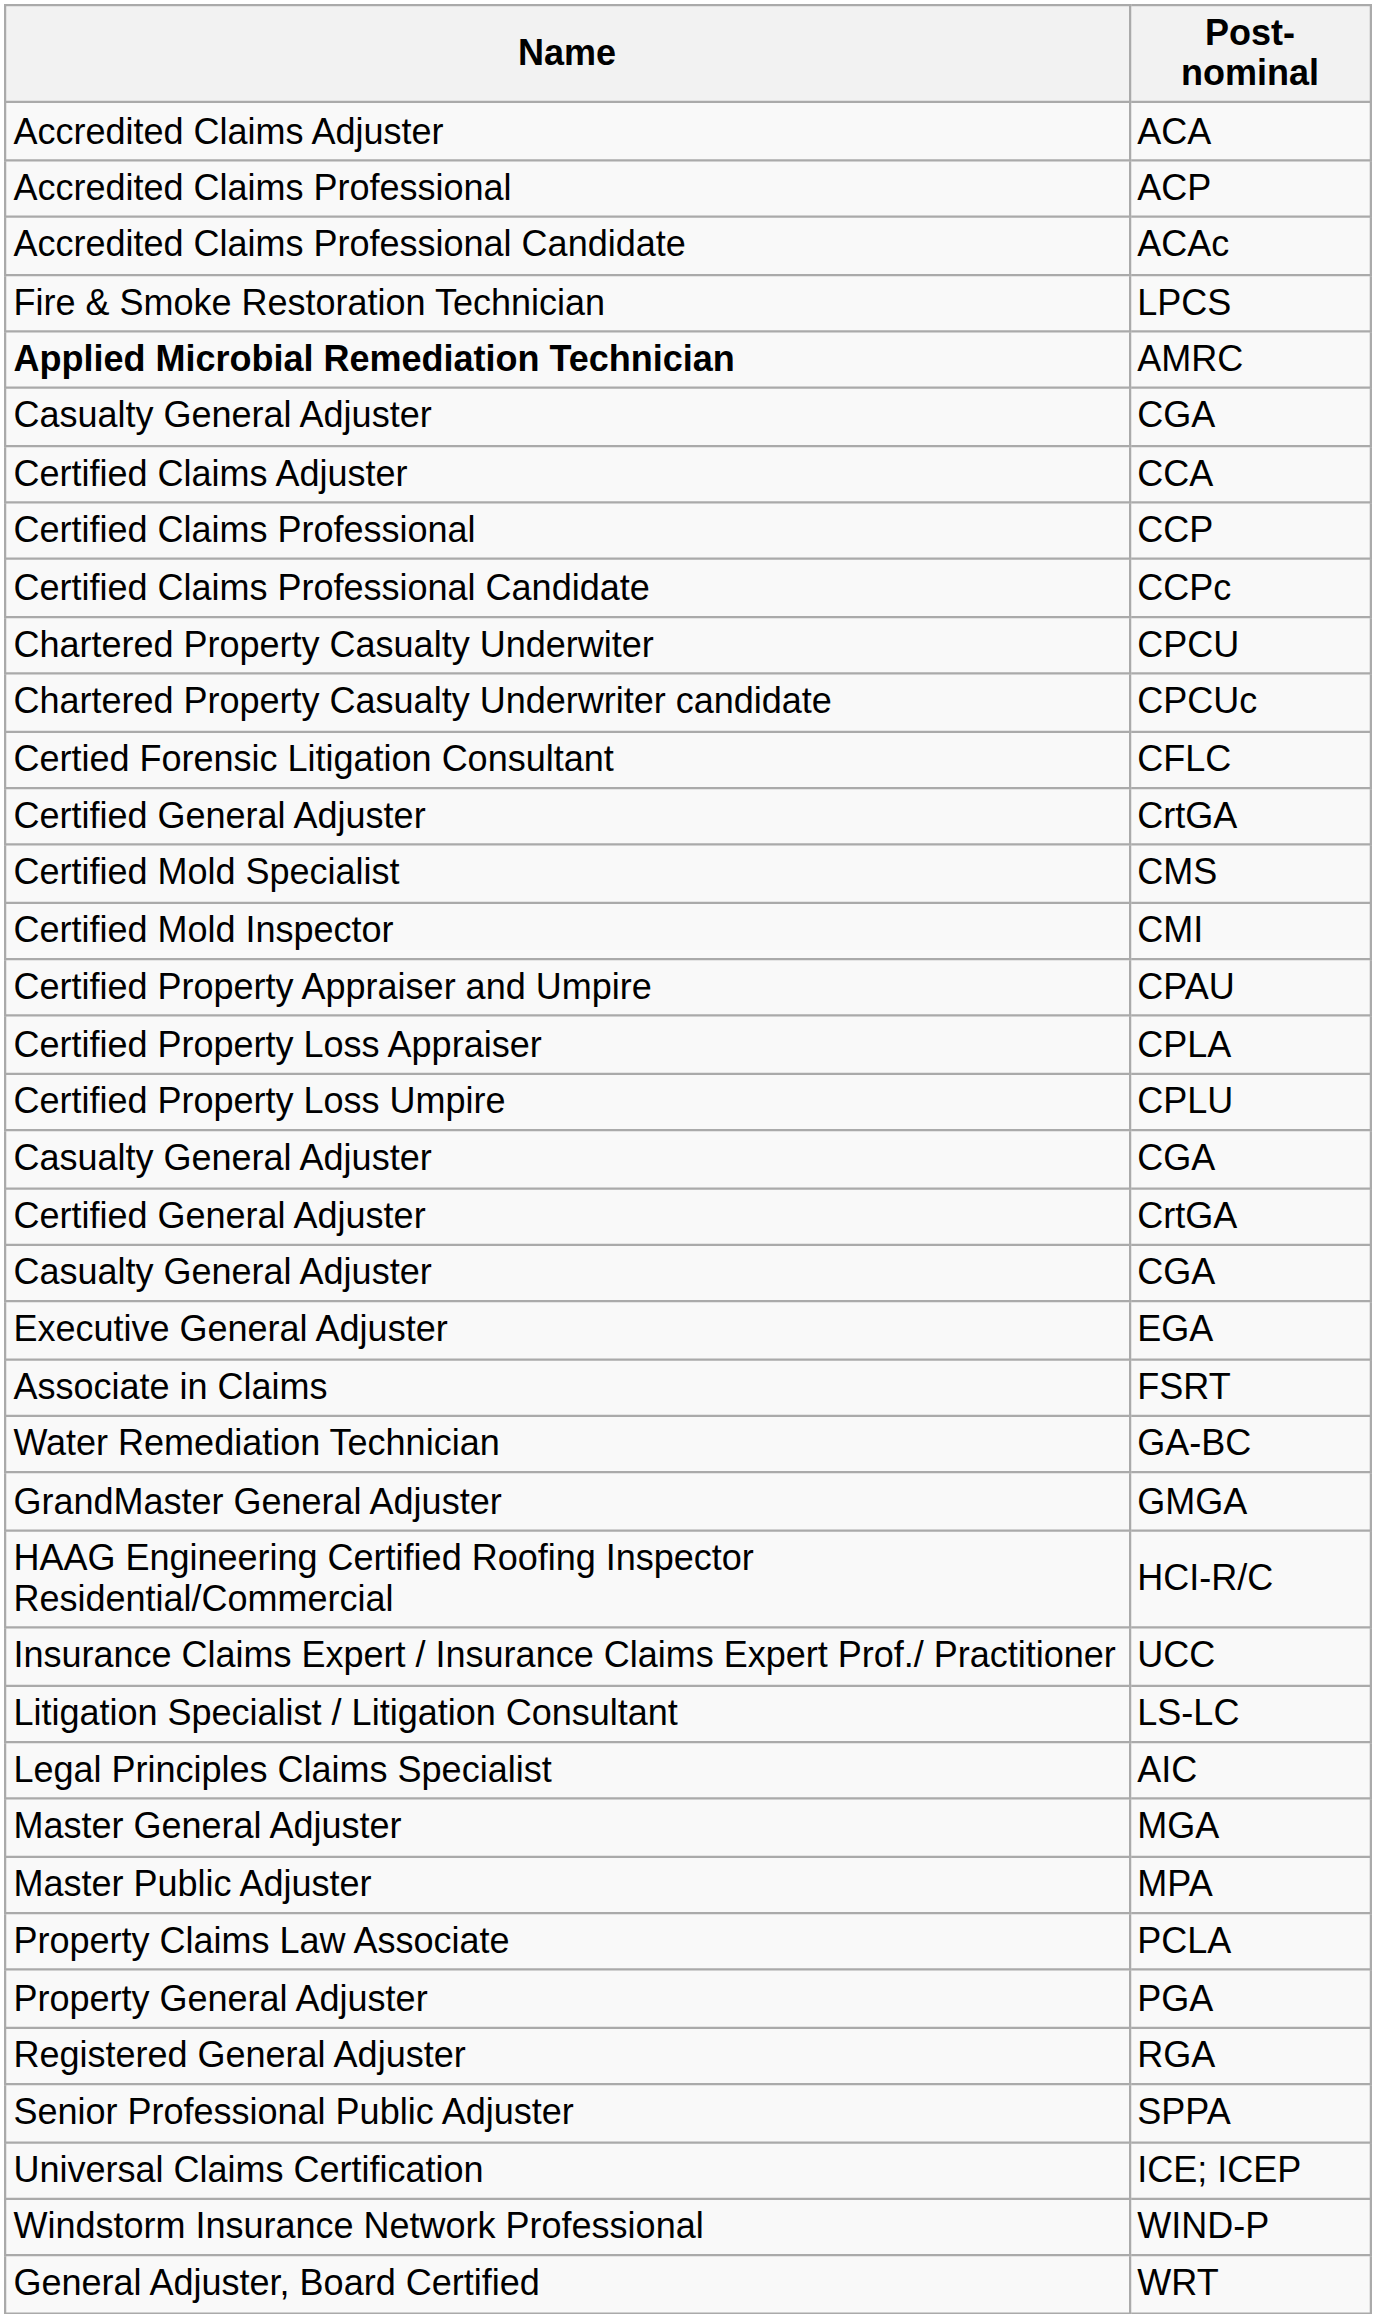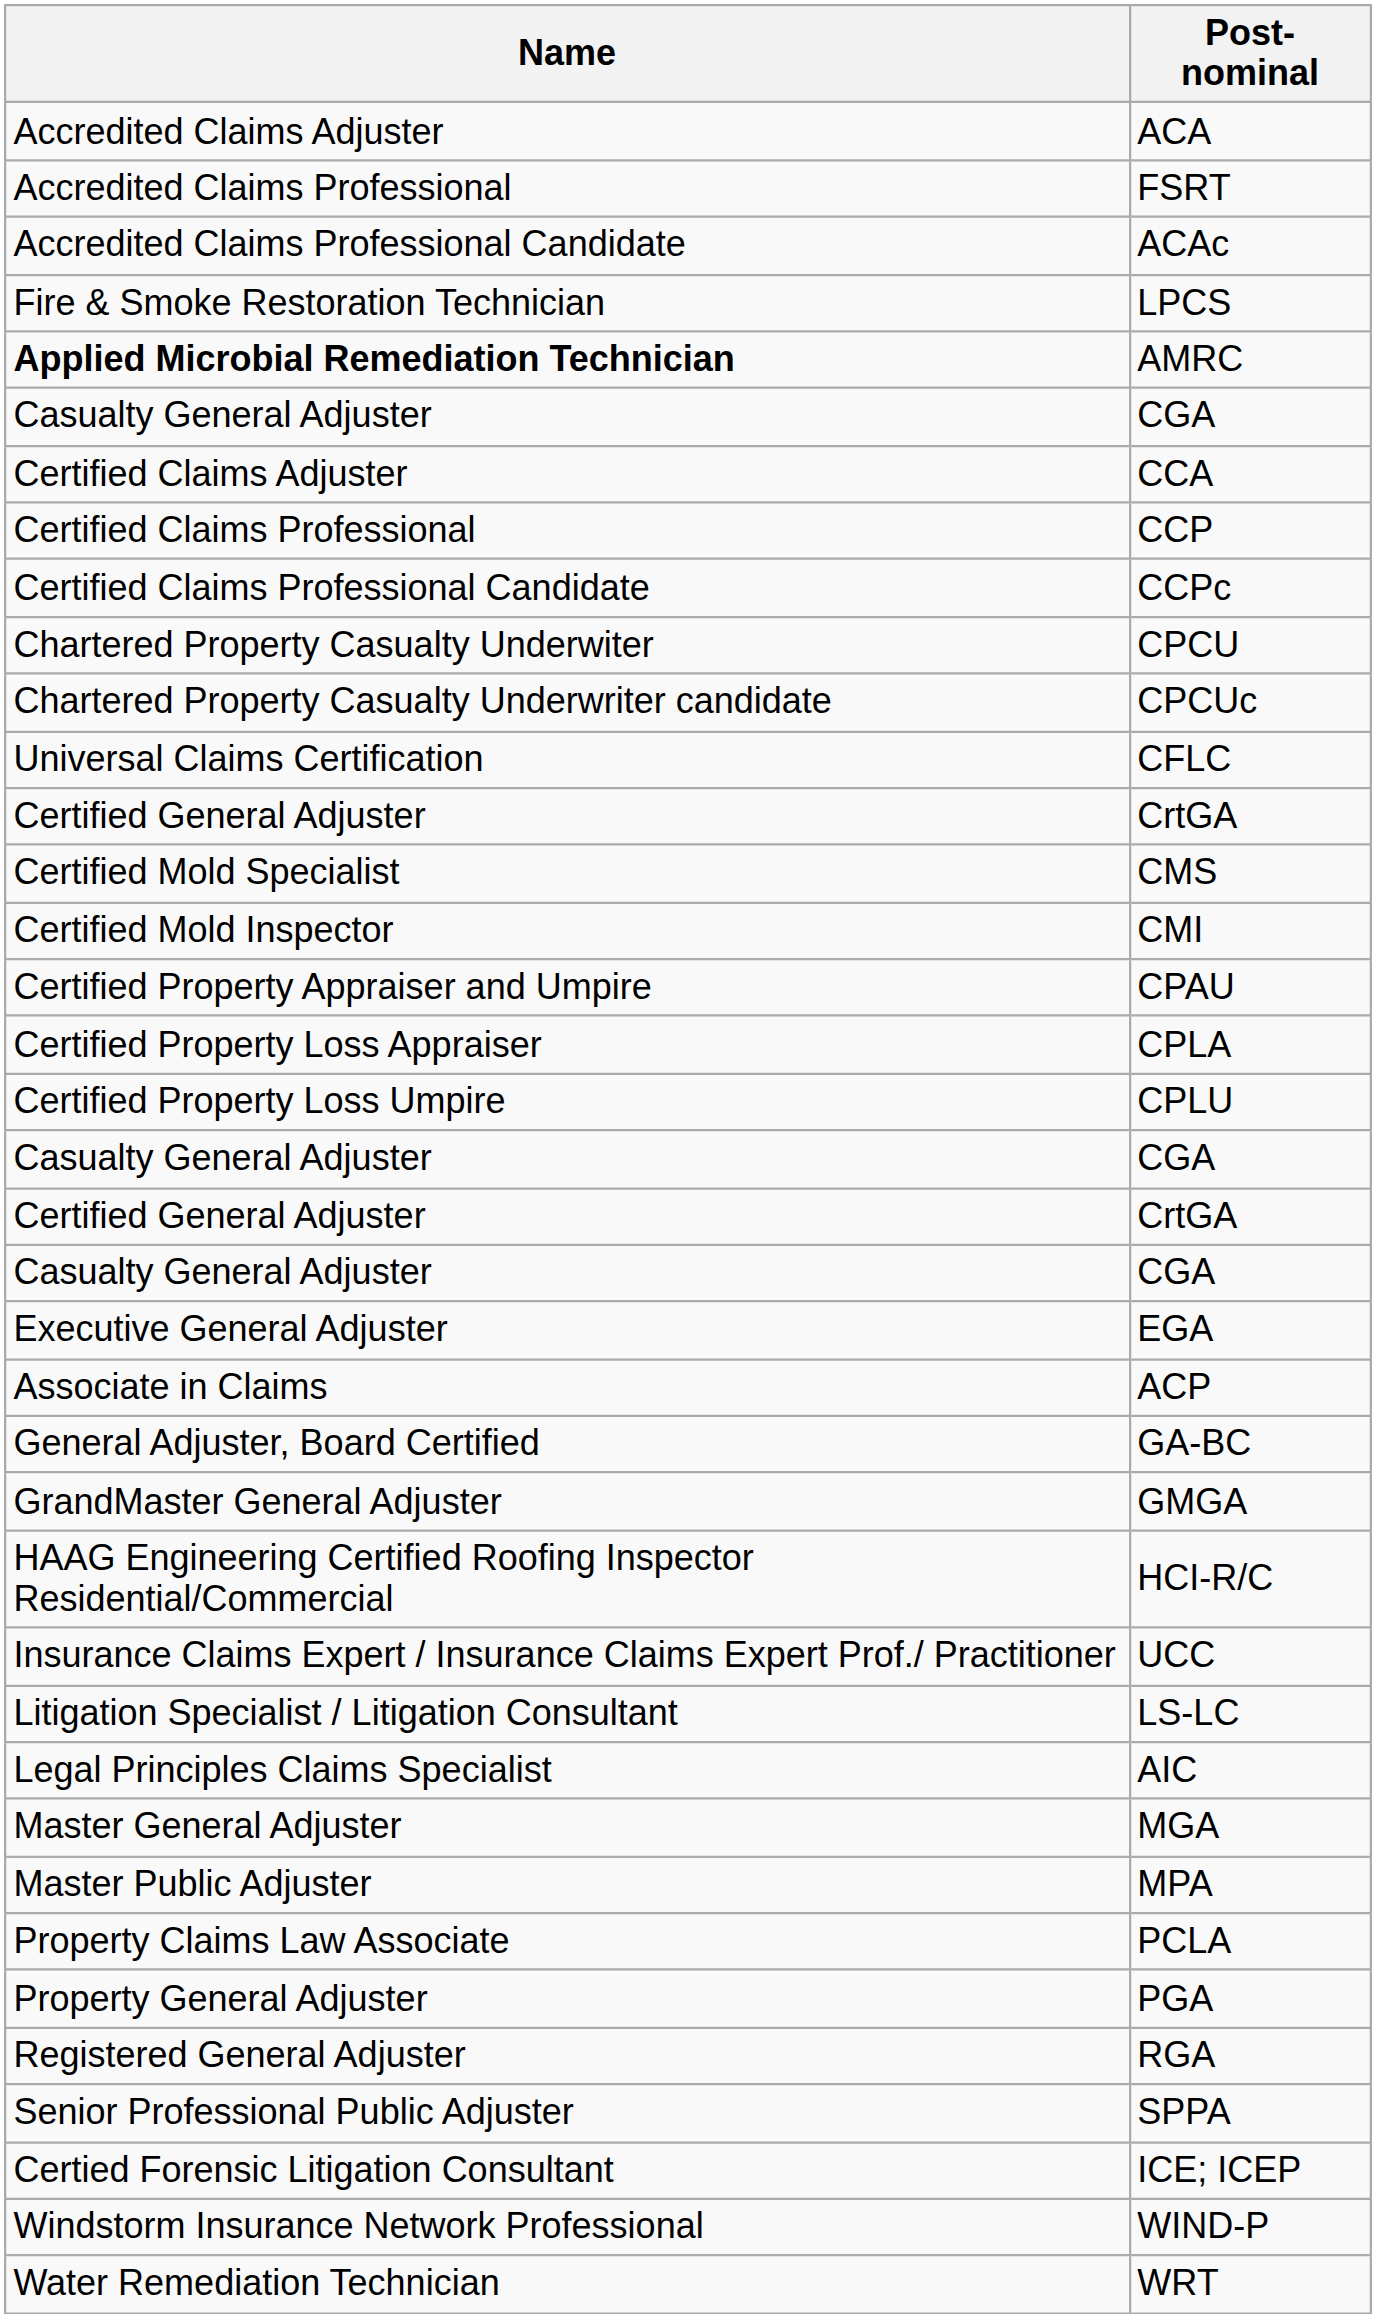row 3 | Post-nominal: ACP -> FSRT
row 13 | Name: Certied Forensic Litigation Consultant -> Universal Claims Certification
row 24 | Post-nominal: FSRT -> ACP
row 25 | Name: Water Remediation Technician -> General Adjuster, Board Certified
row 37 | Name: Universal Claims Certification -> Certied Forensic Litigation Consultant
row 39 | Name: General Adjuster, Board Certified -> Water Remediation Technician
